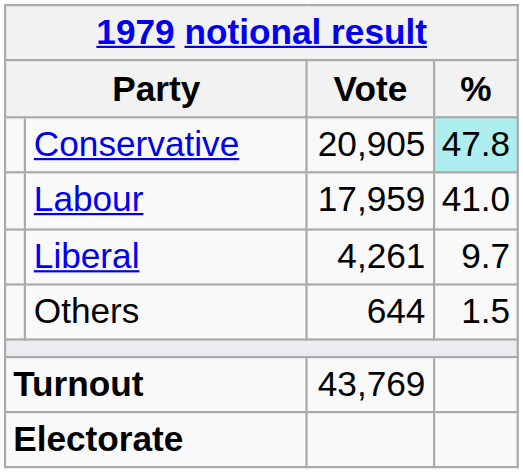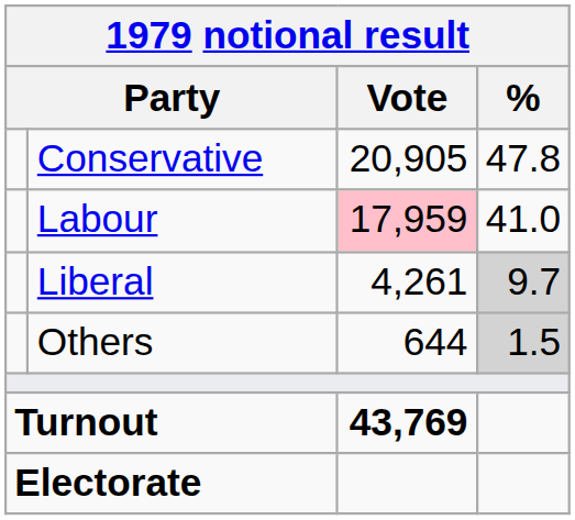Conservative | %: paleturquoise background -> no background
Labour | Vote: no background -> pink background
Liberal | %: no background -> lightgrey background
Others | %: no background -> lightgrey background
Turnout | Vote: normal -> bold
